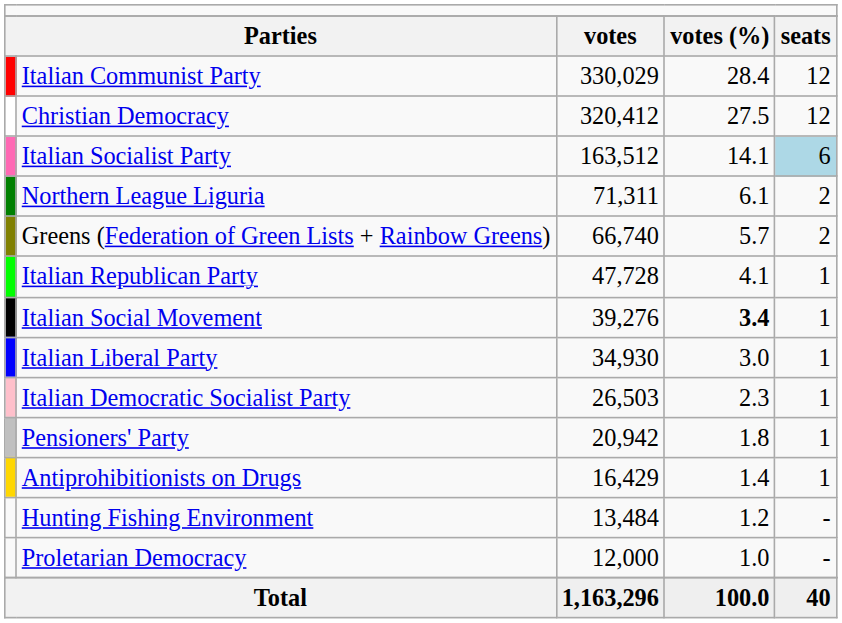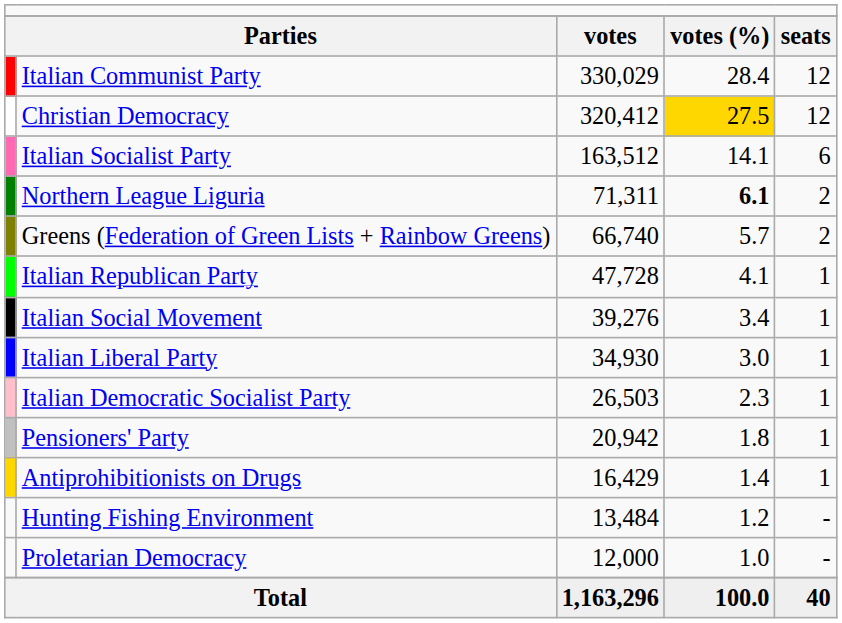Christian Democracy | column 4: no background -> gold background
Italian Socialist Party | column 5: lightblue background -> no background
Northern League Liguria | column 4: normal -> bold
Italian Social Movement | column 4: bold -> normal
